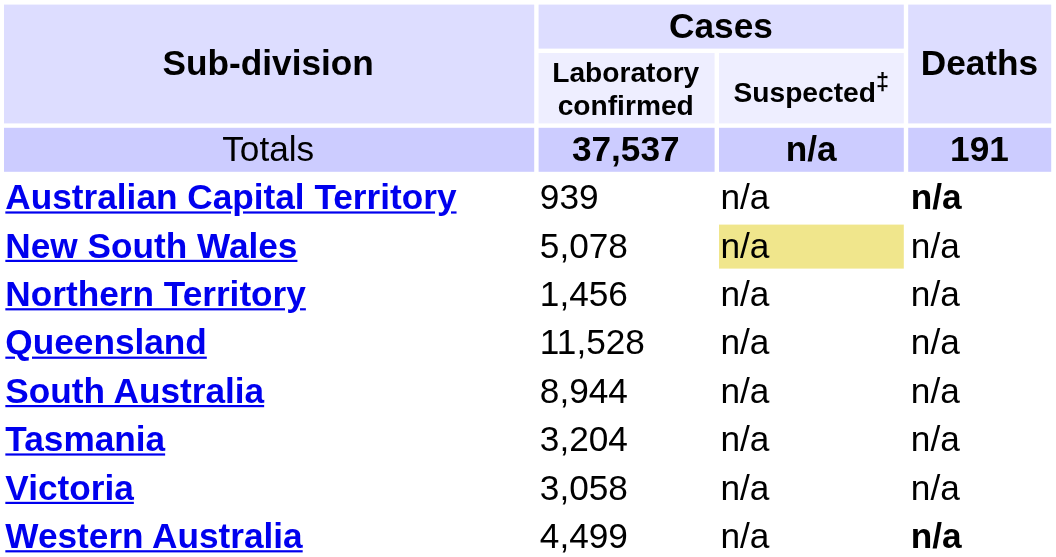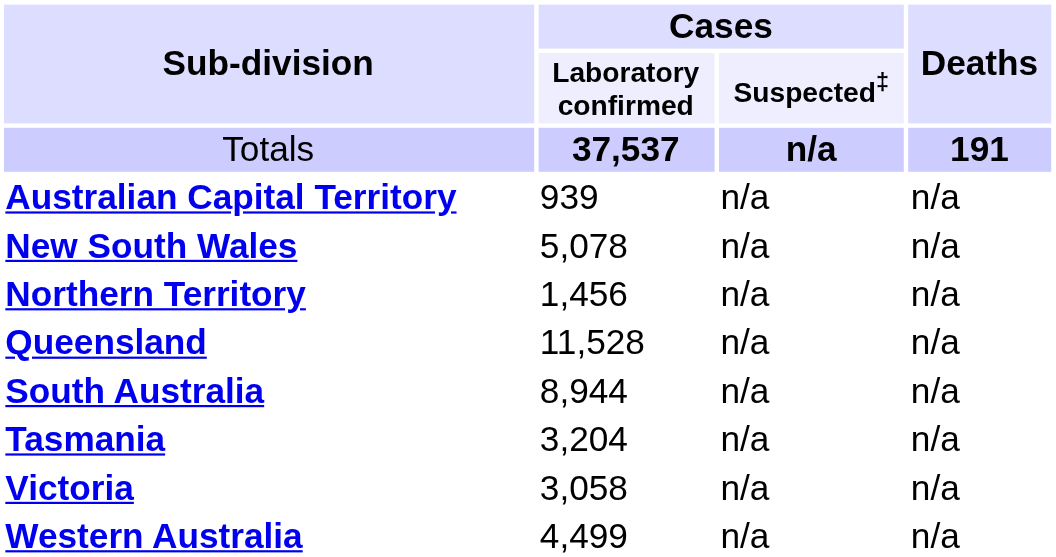Australian Capital Territory | Deaths: bold -> normal
New South Wales | Cases / Suspected‡: khaki background -> no background
Western Australia | Deaths: bold -> normal
